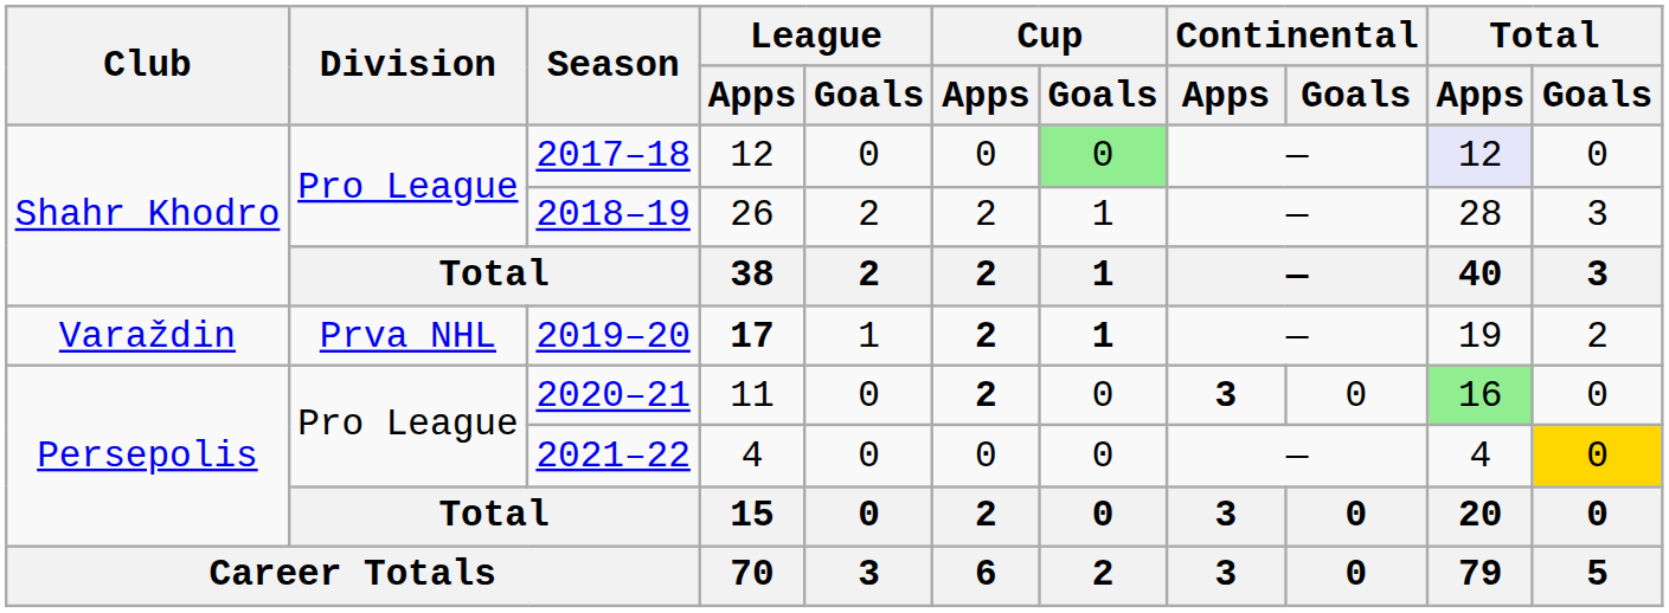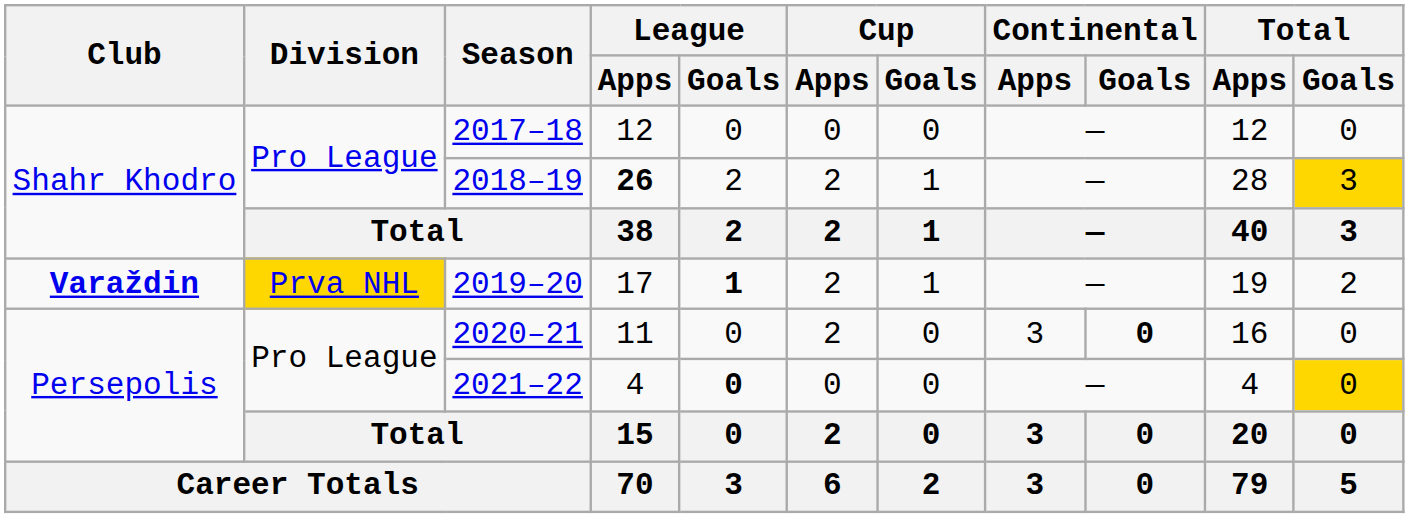2017–18 | Cup / Goals: lightgreen background -> no background
2017–18 | Total / Apps: lavender background -> no background
2018–19 | League / Apps: normal -> bold
2018–19 | Total / Goals: no background -> gold background
2019–20 | Club: normal -> bold
2019–20 | Division: no background -> gold background
2019–20 | League / Apps: bold -> normal
2019–20 | League / Goals: normal -> bold
2019–20 | Cup / Apps: bold -> normal
2019–20 | Cup / Goals: bold -> normal
2020–21 | Cup / Apps: bold -> normal
2020–21 | Continental / Apps: bold -> normal
2020–21 | Continental / Goals: normal -> bold
2020–21 | Total / Apps: lightgreen background -> no background
2021–22 | League / Goals: normal -> bold
